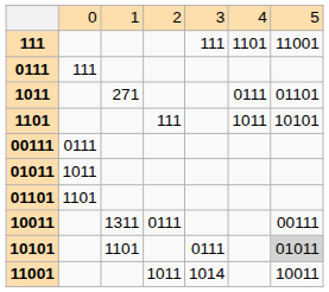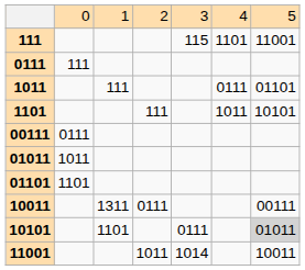row 2 | column 5: 111 -> 115
row 4 | column 3: 271 -> 111
